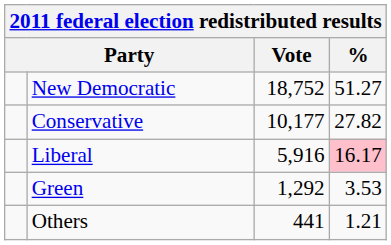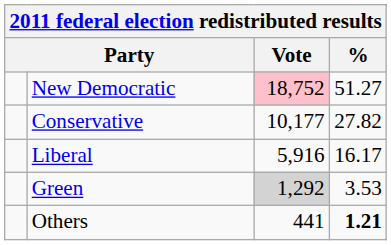New Democratic | Vote: no background -> pink background
Liberal | %: pink background -> no background
Green | Vote: no background -> lightgrey background
Others | %: normal -> bold
